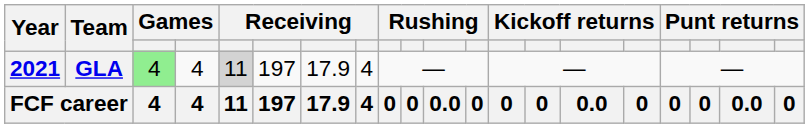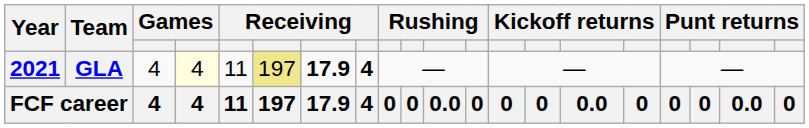GLA | column 3: lightgreen background -> no background
GLA | column 4: no background -> lightyellow background
GLA | column 5: lightgrey background -> no background
GLA | column 6: no background -> khaki background
GLA | column 7: normal -> bold
GLA | column 8: normal -> bold
